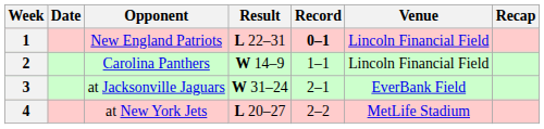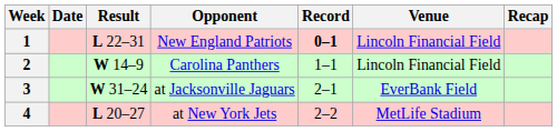columns swapped: Opponent <-> Result
